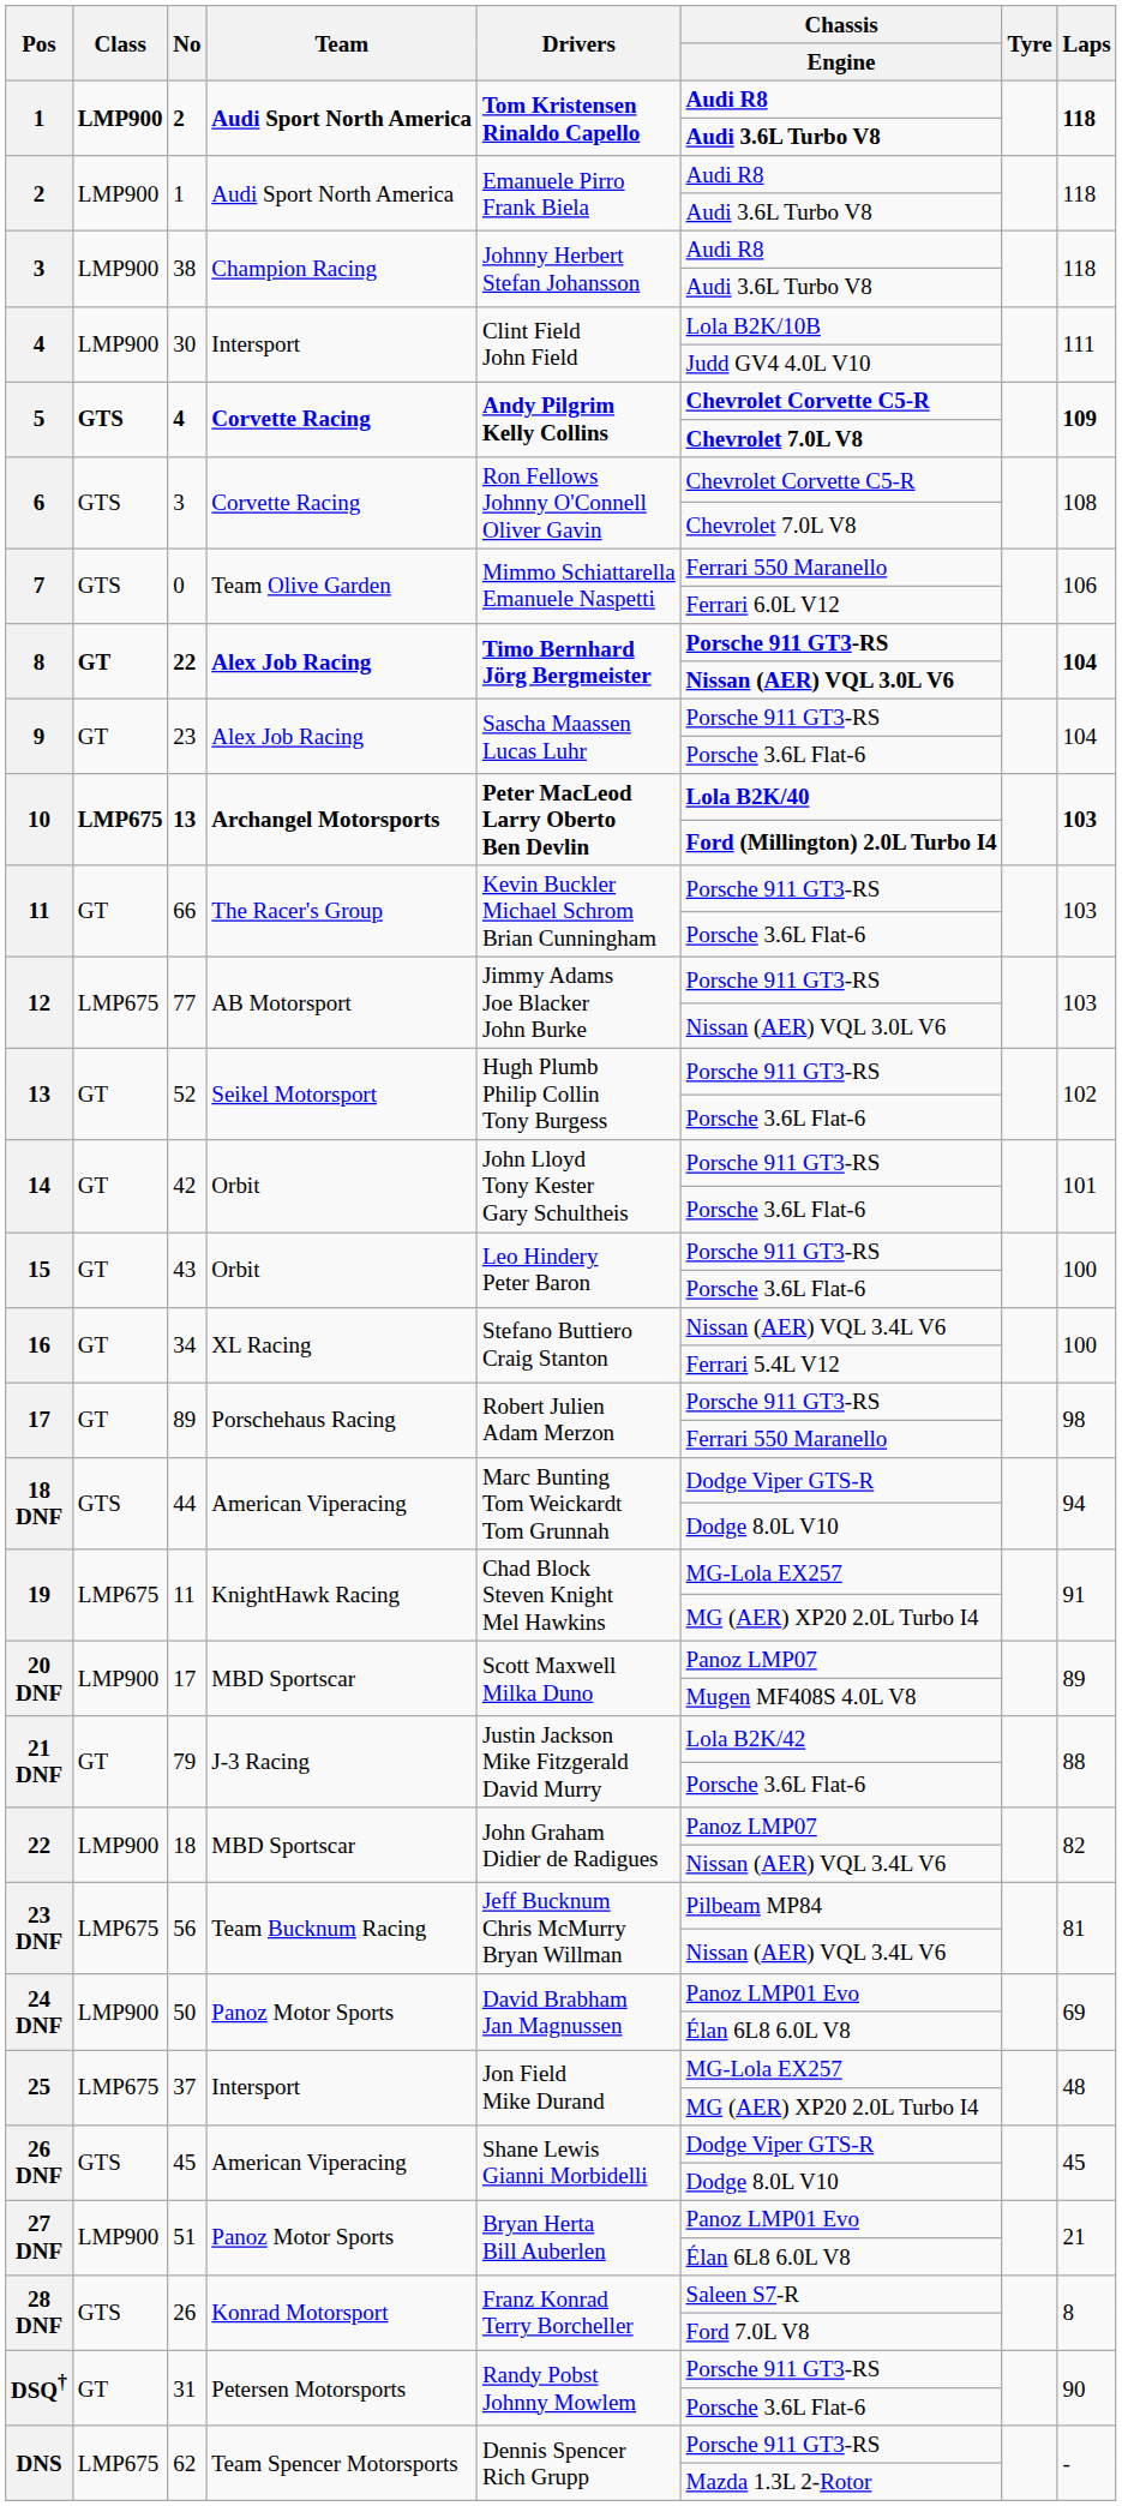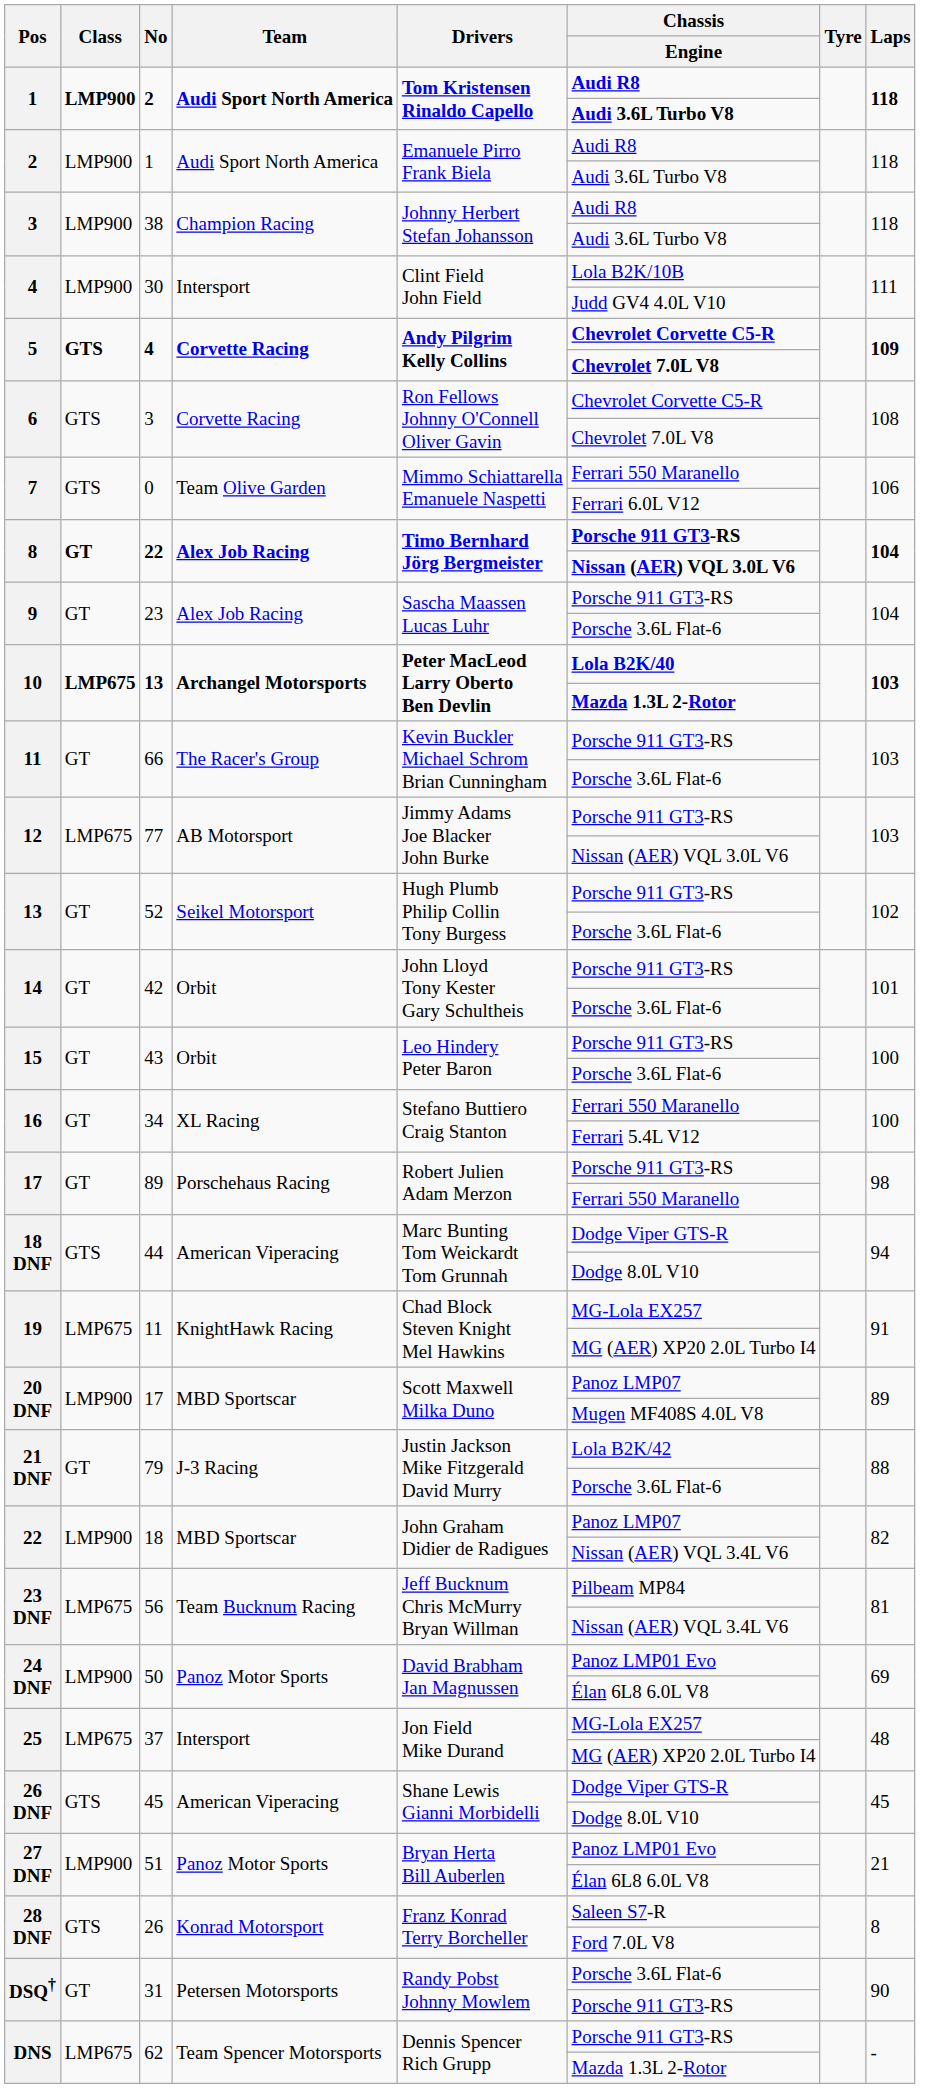row 22 | Chassis / Engine: Ford (Millington) 2.0L Turbo I4 -> Mazda 1.3L 2-Rotor
row 33 | Chassis / Engine: Nissan (AER) VQL 3.4L V6 -> Ferrari 550 Maranello
row 59 | Chassis / Engine: Porsche 911 GT3-RS -> Porsche 3.6L Flat-6
row 60 | Chassis / Engine: Porsche 3.6L Flat-6 -> Porsche 911 GT3-RS
